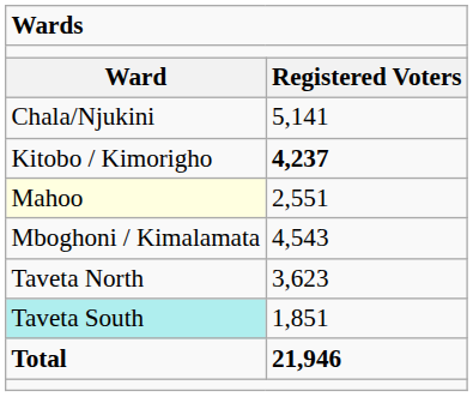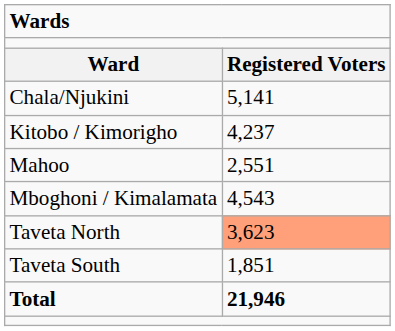row 5 | column 2: bold -> normal
row 6 | column 1: lightyellow background -> no background
row 8 | column 2: no background -> lightsalmon background
row 9 | column 1: paleturquoise background -> no background
